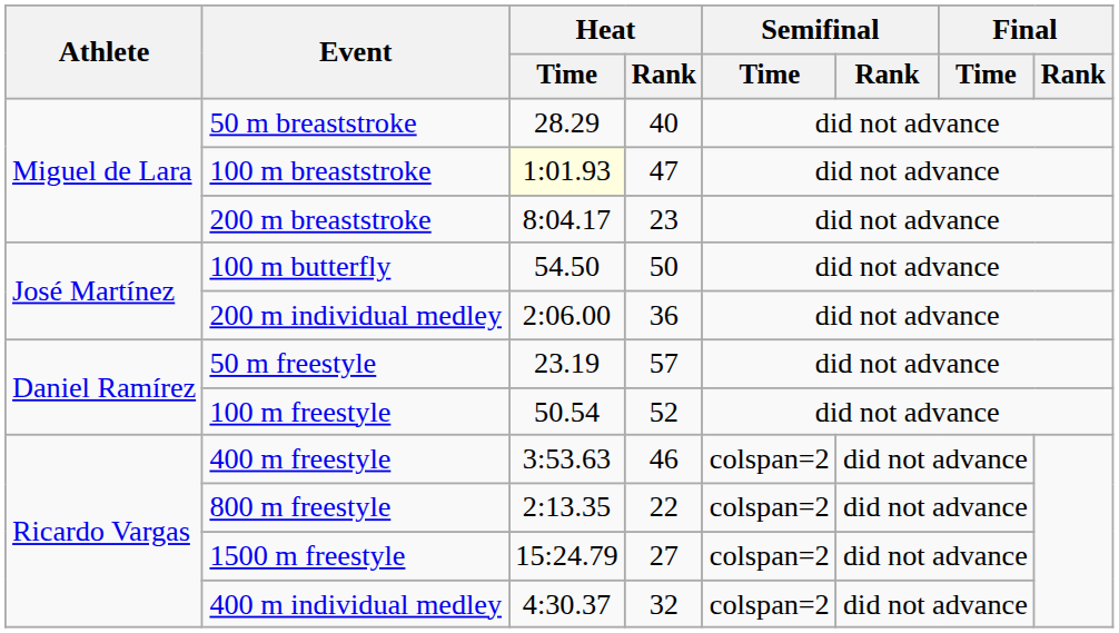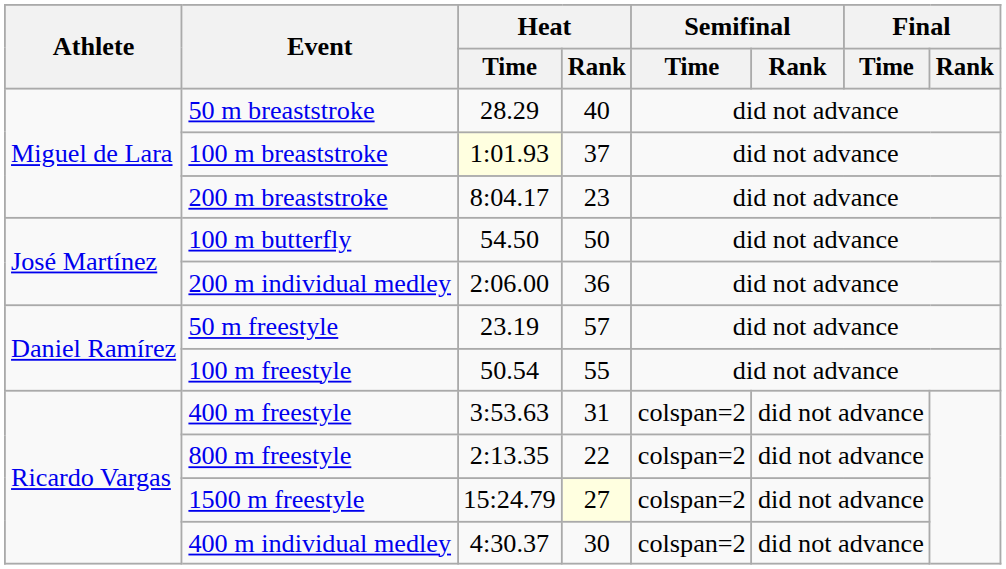100 m breaststroke | Heat / Rank: 47 -> 37
100 m freestyle | Heat / Rank: 52 -> 55
400 m freestyle | Heat / Rank: 46 -> 31
1500 m freestyle | Heat / Rank: no background -> lightyellow background
400 m individual medley | Heat / Rank: 32 -> 30
